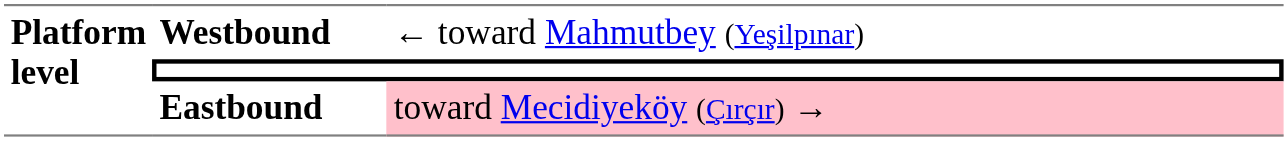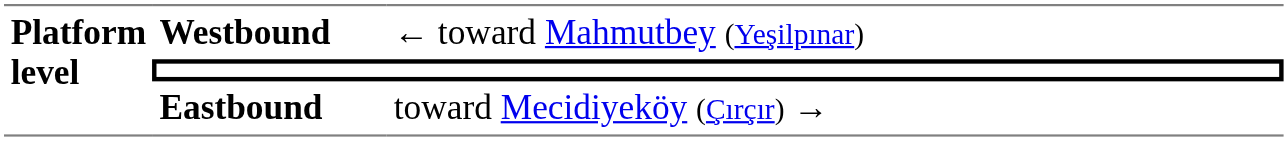Eastbound | column 3: pink background -> no background
